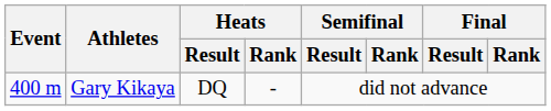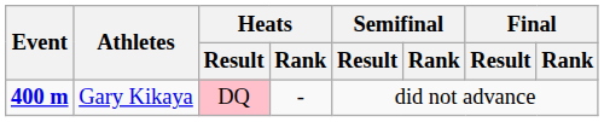Gary Kikaya | Event: normal -> bold
Gary Kikaya | Heats / Result: no background -> pink background
